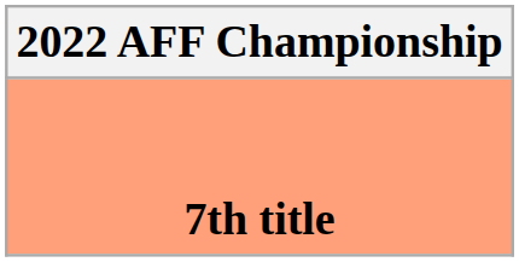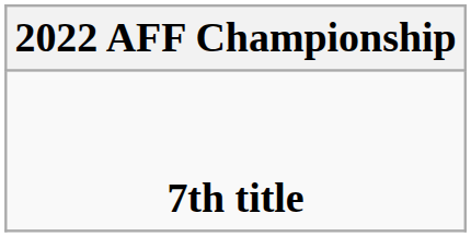row 2 | column 1: lightsalmon background -> no background
